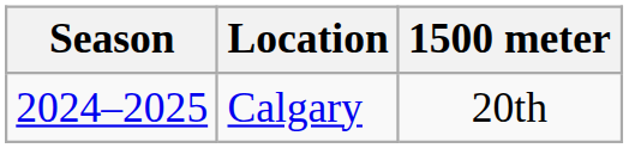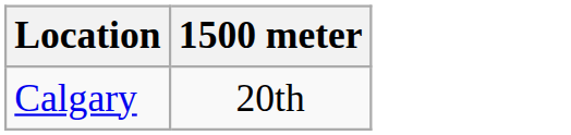- column: Season | 2024–2025
